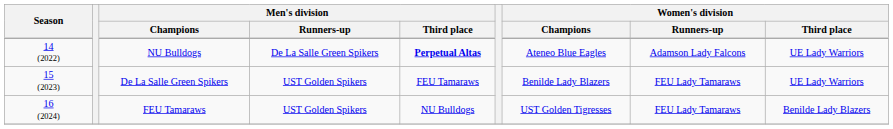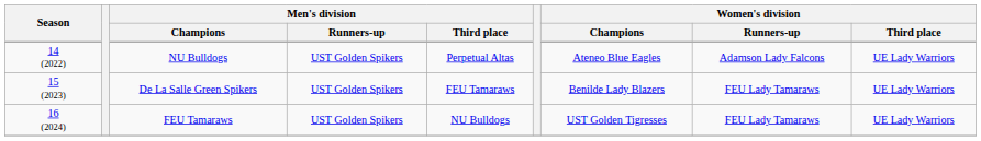row 3 | Men's division / Runners-up: De La Salle Green Spikers -> UST Golden Spikers
row 3 | Men's division / Third place: bold -> normal
row 5 | Women's division / Third place: Benilde Lady Blazers -> UE Lady Warriors
